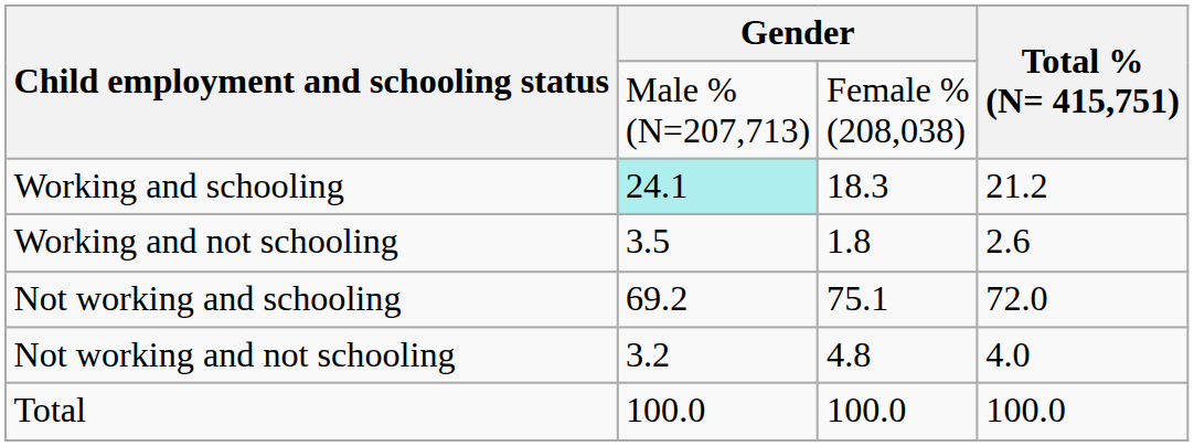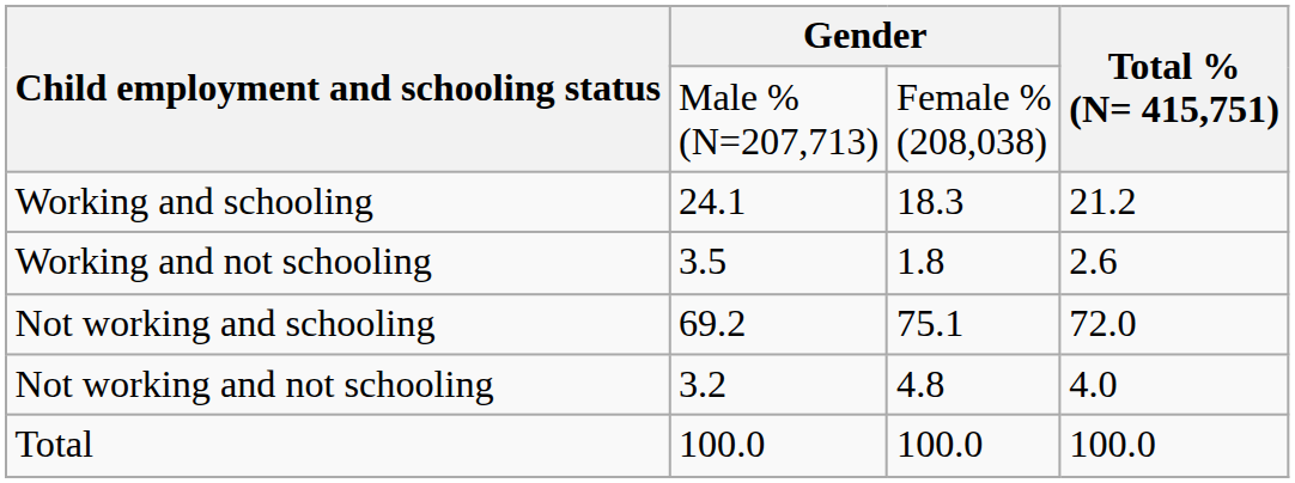Working and schooling | column 2: paleturquoise background -> no background
